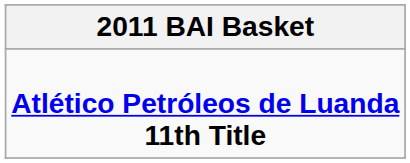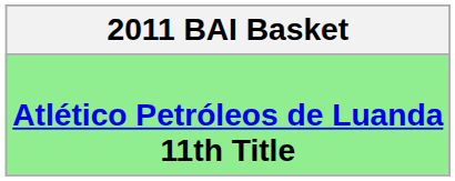row 2 | column 1: no background -> lightgreen background
